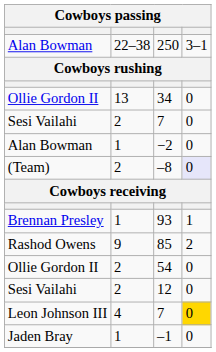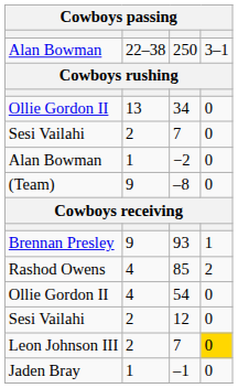–8 | column 2: 2 -> 9
–8 | column 4: lavender background -> no background
93 | column 2: 1 -> 9
85 | column 2: 9 -> 4
54 | column 2: 2 -> 4
Leon Johnson III / 7 | column 2: 4 -> 2
